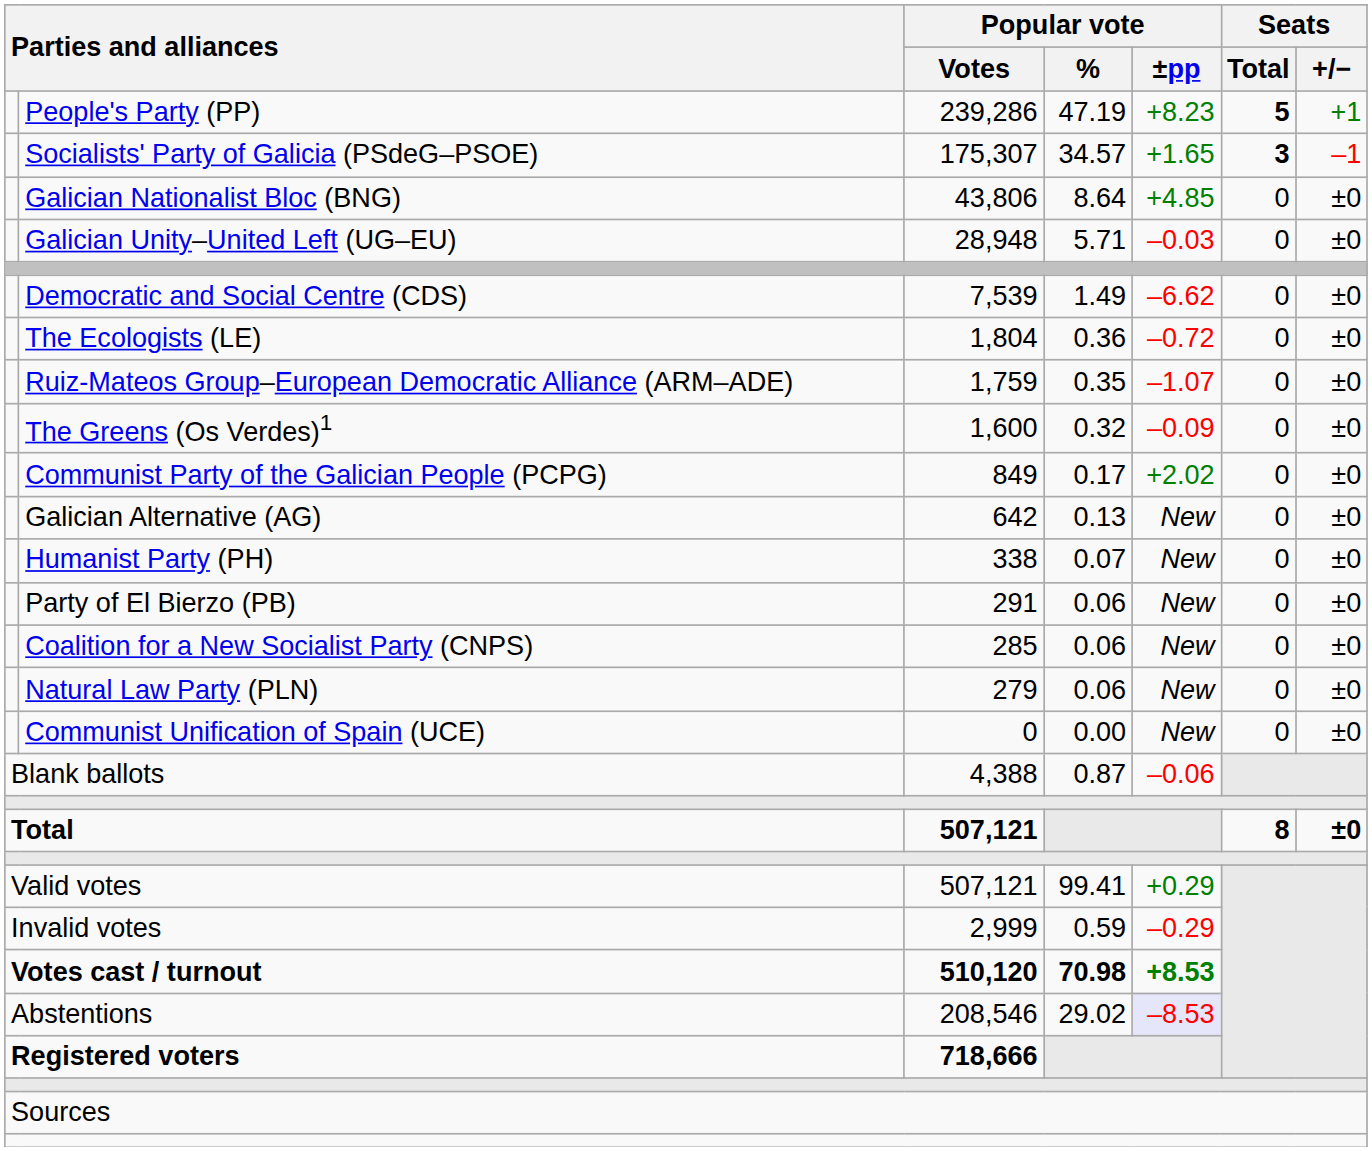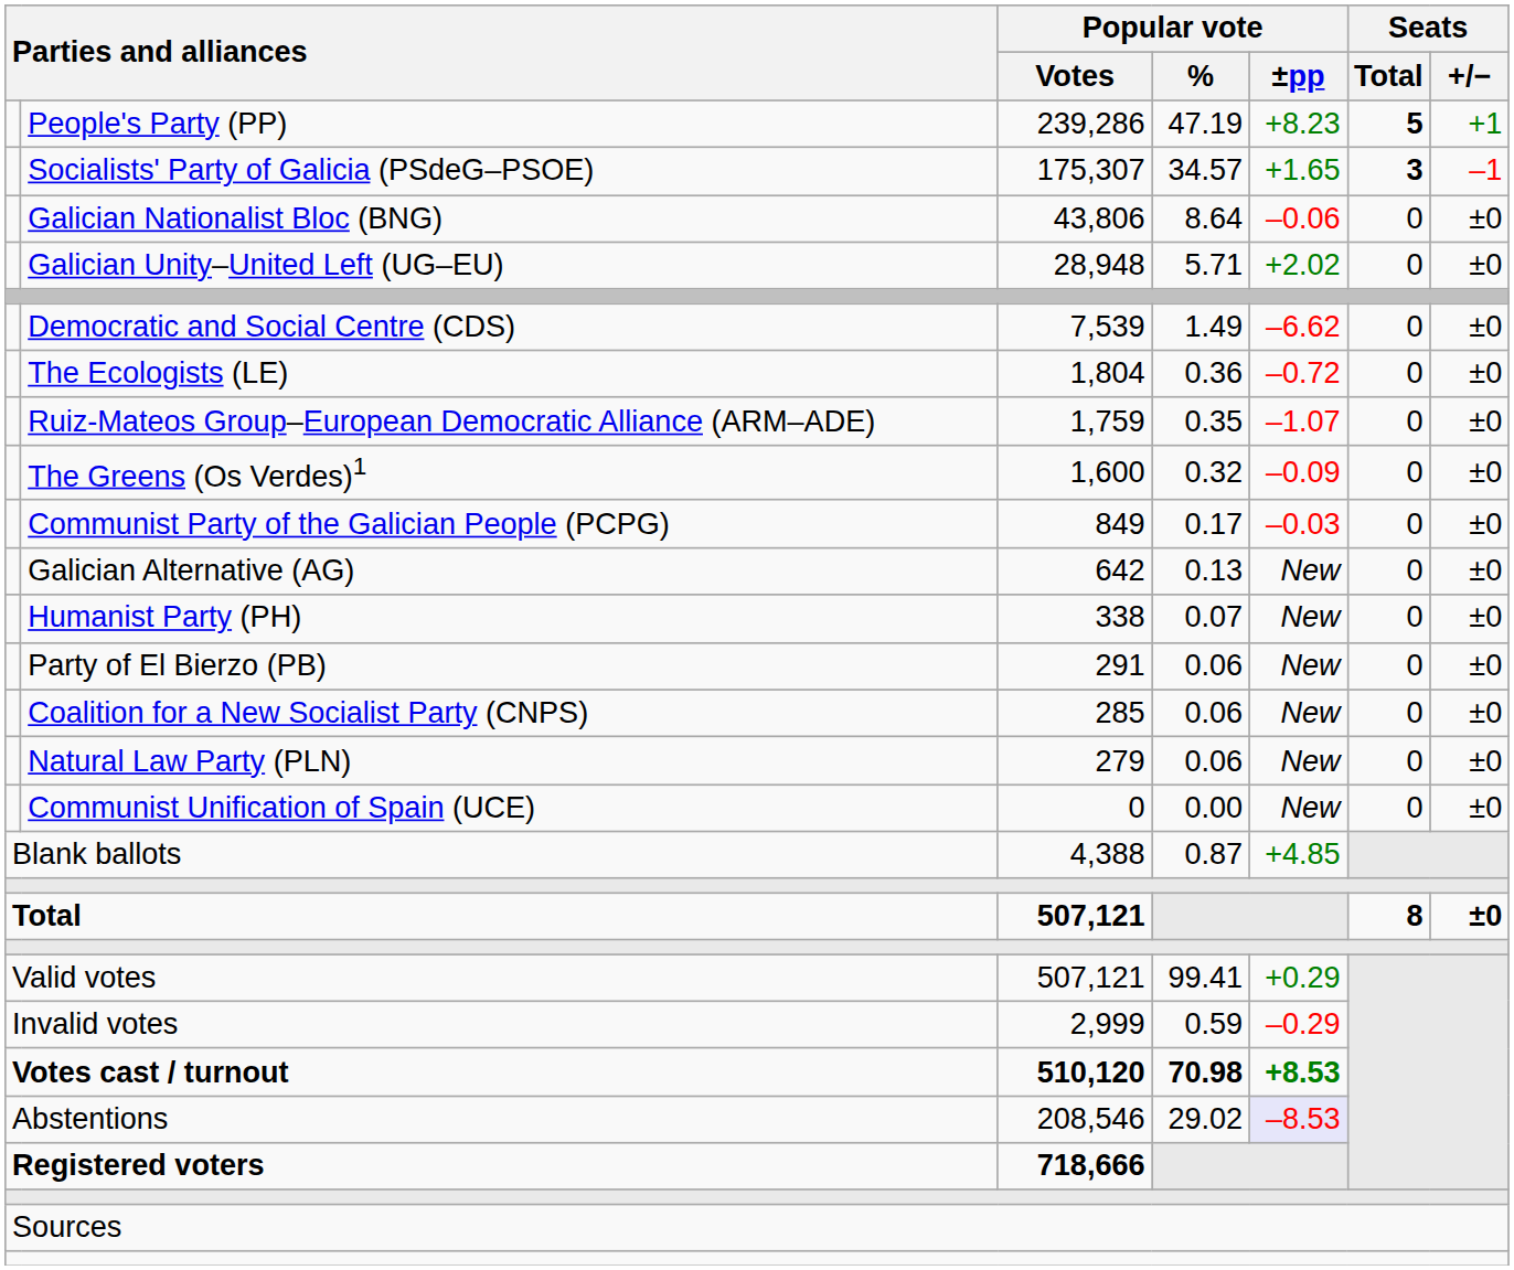Galician Nationalist Bloc (BNG) | Popular vote / ±pp: +4.85 -> –0.06
Galician Unity–United Left (UG–EU) | Popular vote / ±pp: –0.03 -> +2.02
Communist Party of the Galician People (PCPG) | Popular vote / ±pp: +2.02 -> –0.03
Blank ballots | Popular vote / ±pp: –0.06 -> +4.85
